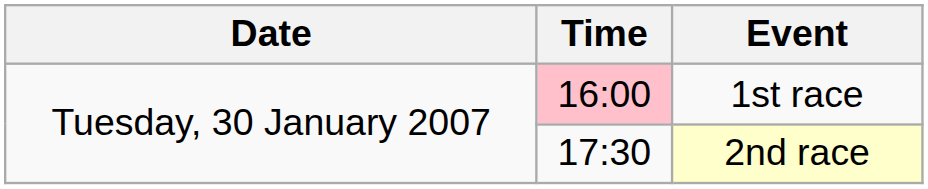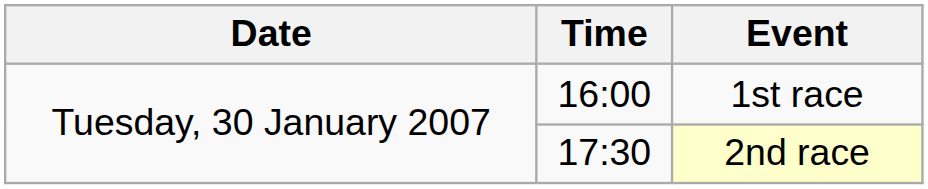1st race | Time: pink background -> no background
